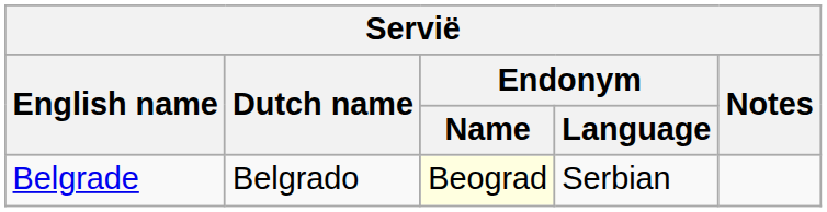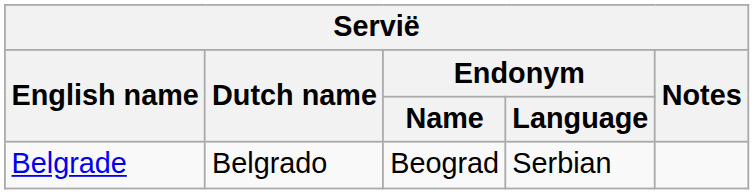Belgrade | Endonym / Name: lightyellow background -> no background
